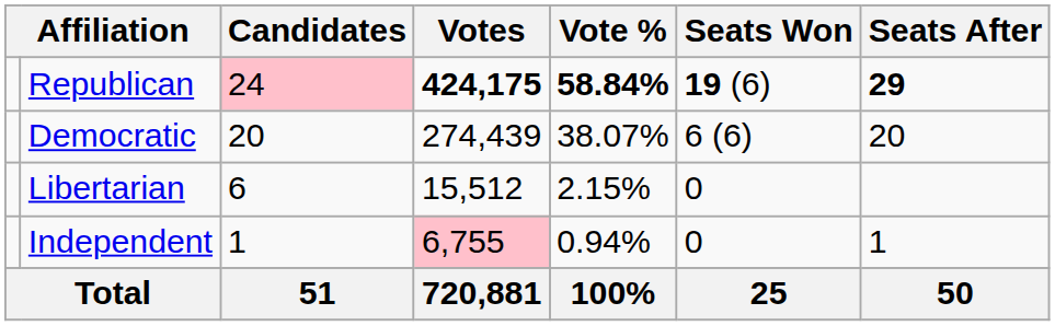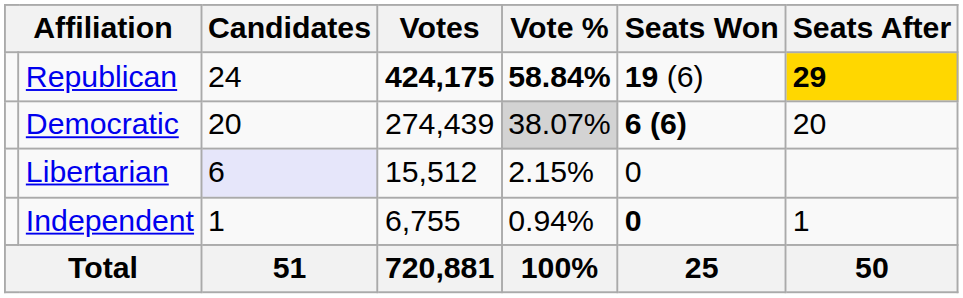Republican | Candidates: pink background -> no background
Republican | Seats After: no background -> gold background
Democratic | Vote %: no background -> lightgrey background
Democratic | Seats Won: normal -> bold
Libertarian | Candidates: no background -> lavender background
Independent | Votes: pink background -> no background
Independent | Seats Won: normal -> bold
